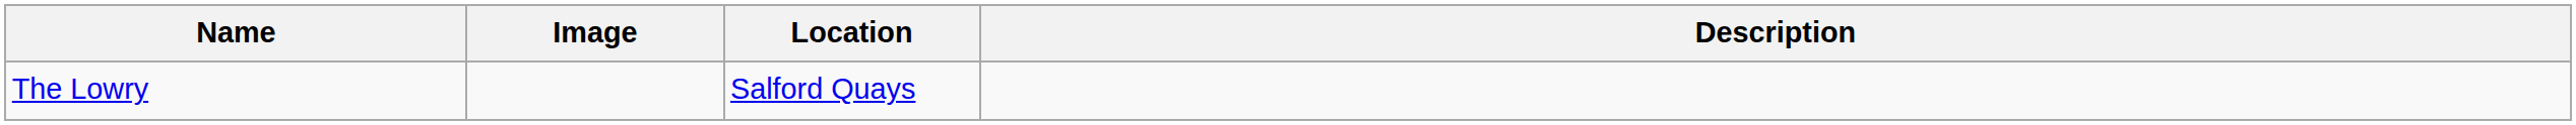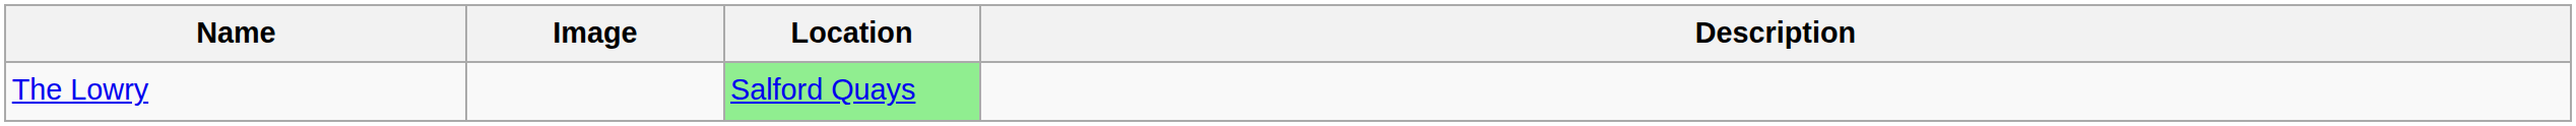The Lowry | Location: no background -> lightgreen background
